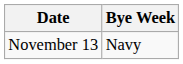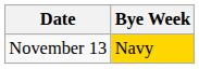November 13 | Bye Week: no background -> gold background
